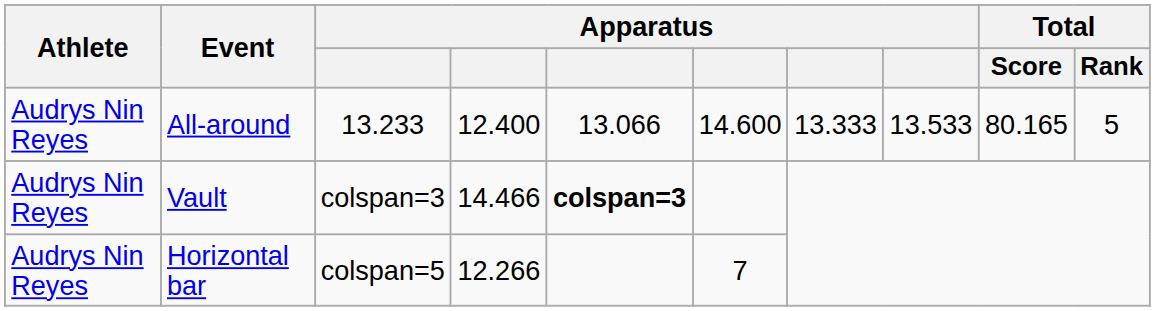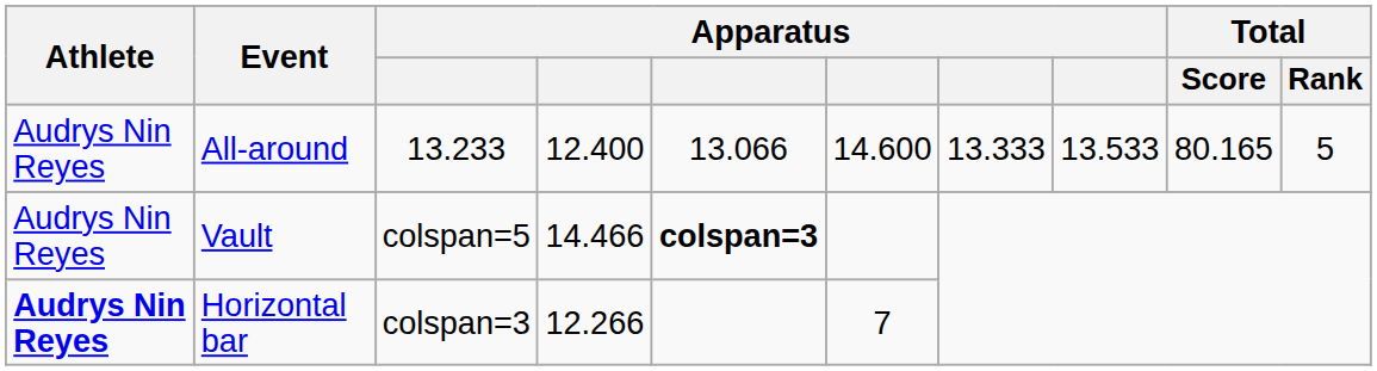Vault | column 3: colspan=3 -> colspan=5
Horizontal bar | Athlete: normal -> bold
Horizontal bar | column 3: colspan=5 -> colspan=3
